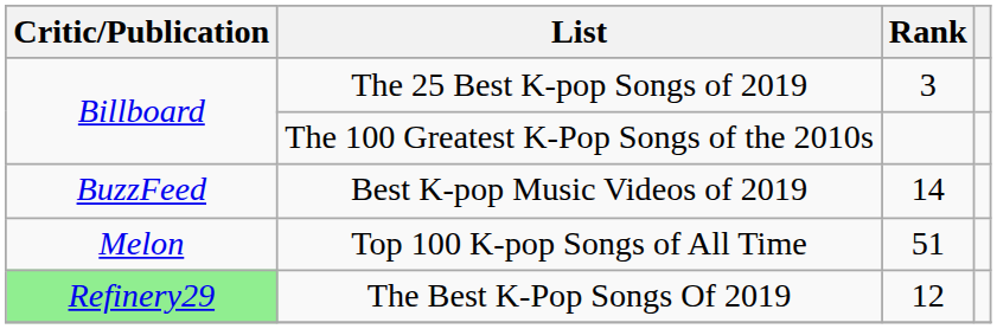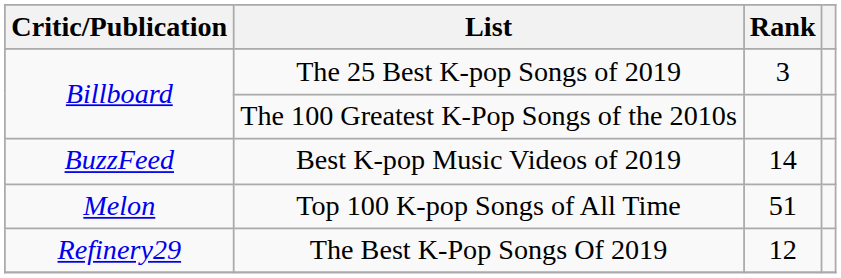The Best K-Pop Songs Of 2019 | Critic/Publication: lightgreen background -> no background
